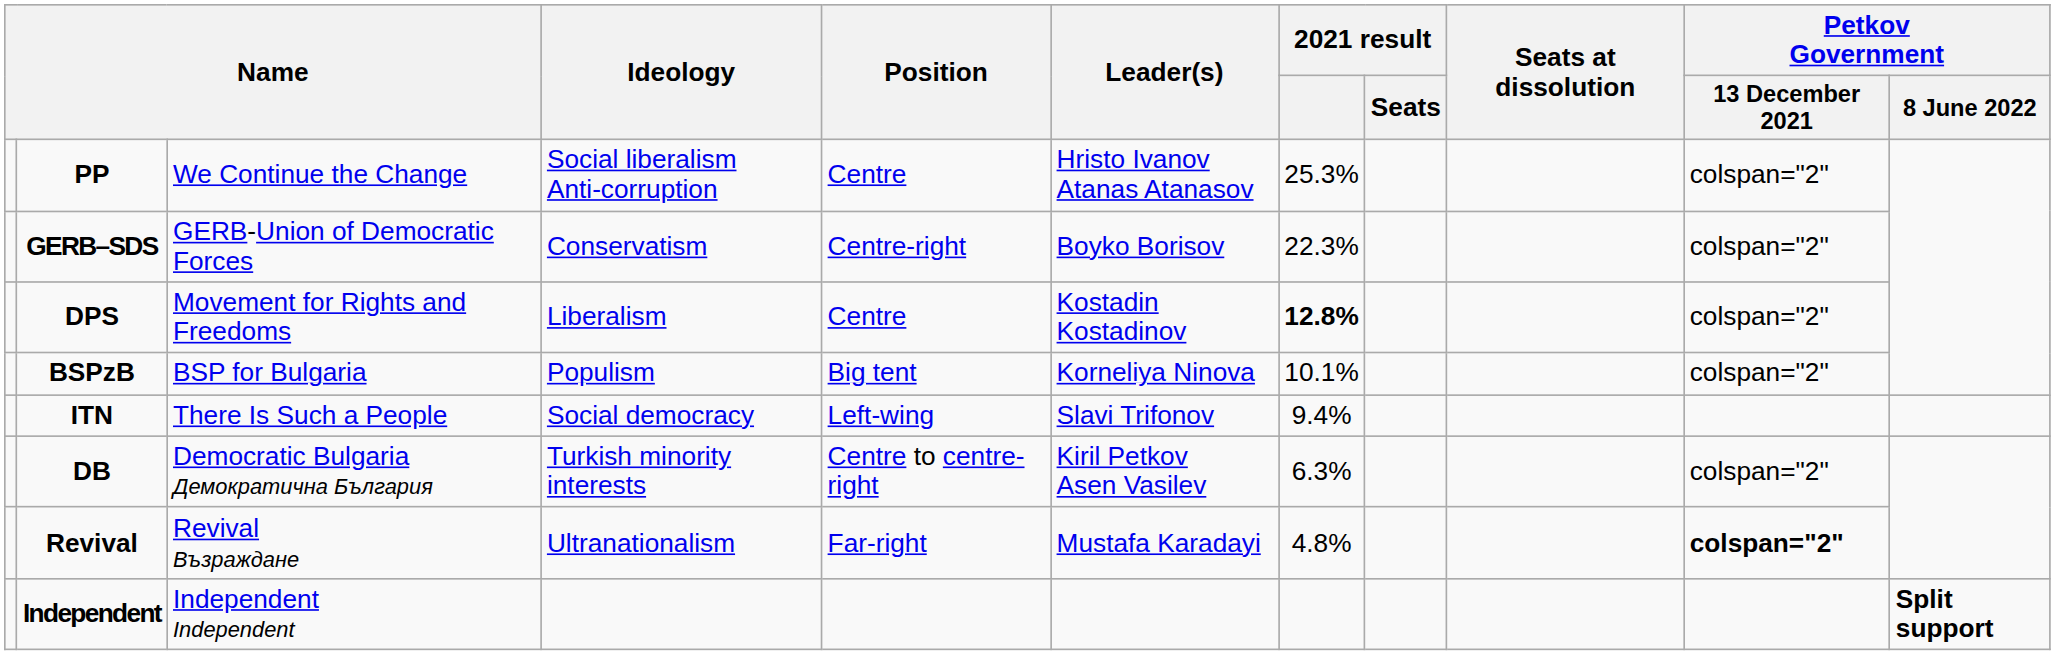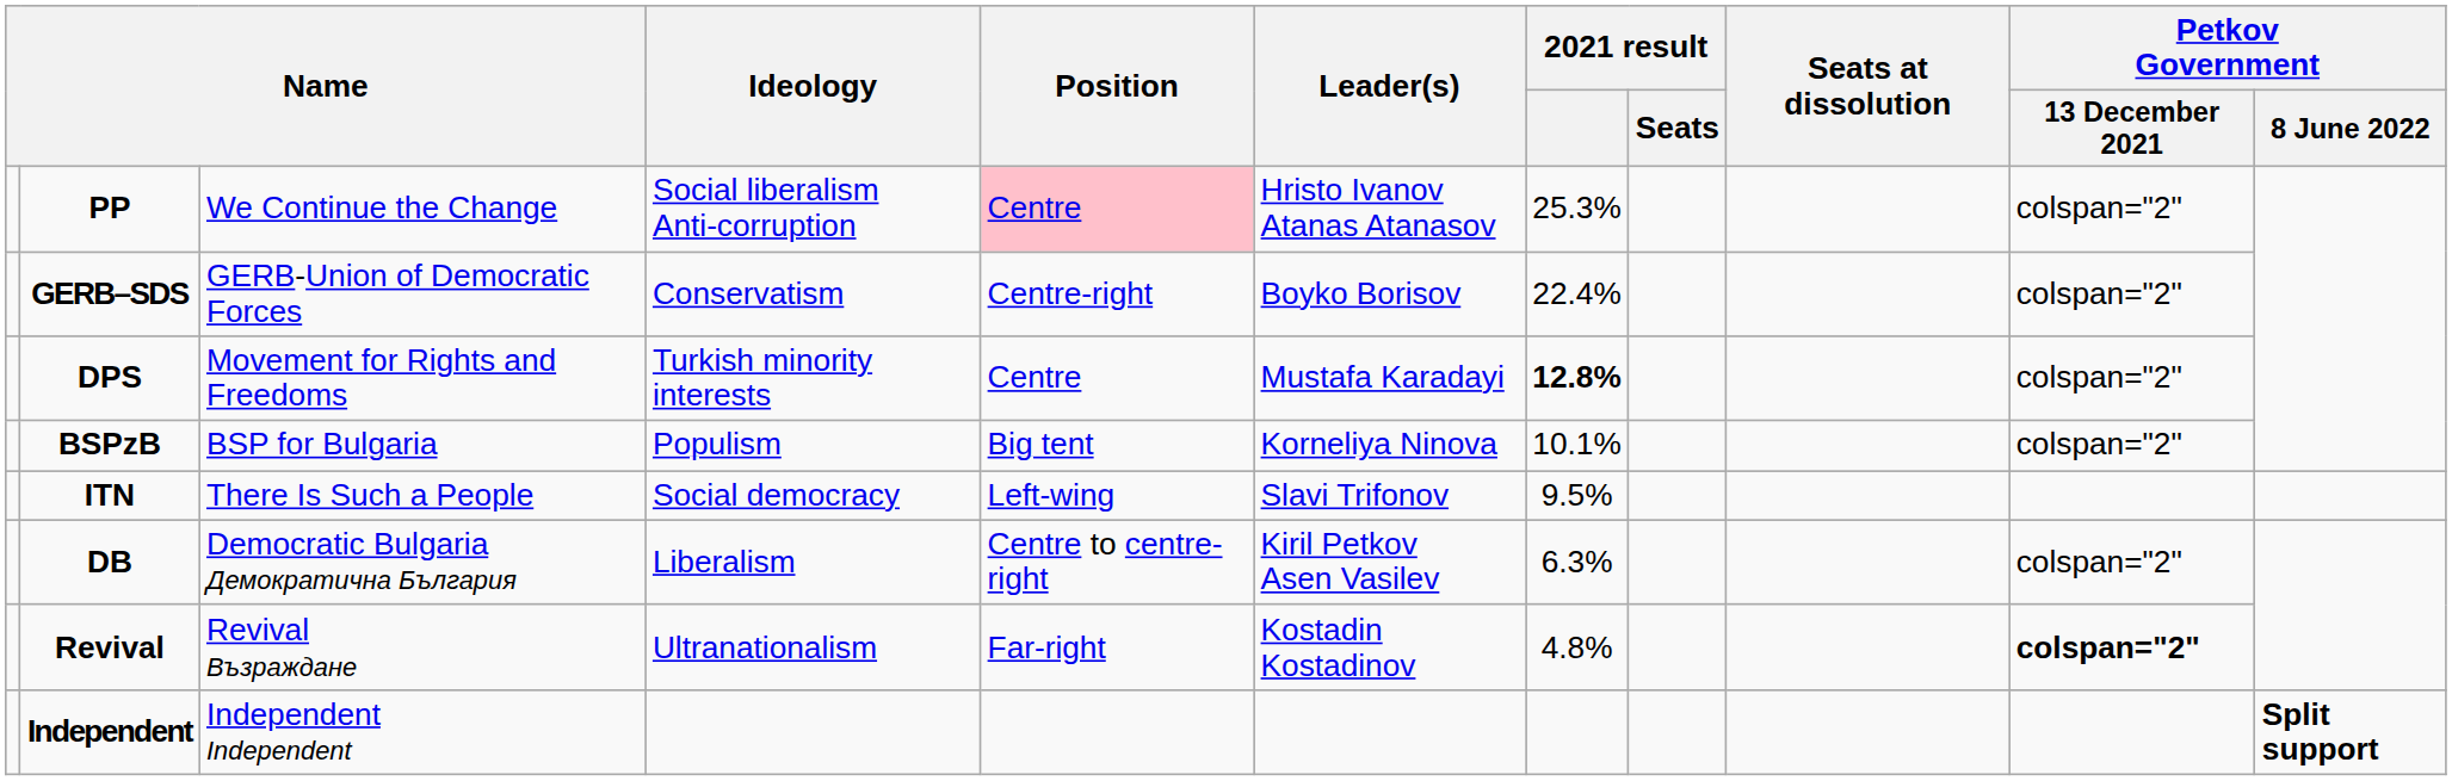PP | Position: no background -> pink background
GERB–SDS | 2021 result: 22.3% -> 22.4%
DPS | Ideology: Liberalism -> Turkish minority interests
DPS | Leader(s): Kostadin Kostadinov -> Mustafa Karadayi
ITN | 2021 result: 9.4% -> 9.5%
DB | Ideology: Turkish minority interests -> Liberalism
Revival | Leader(s): Mustafa Karadayi -> Kostadin Kostadinov
